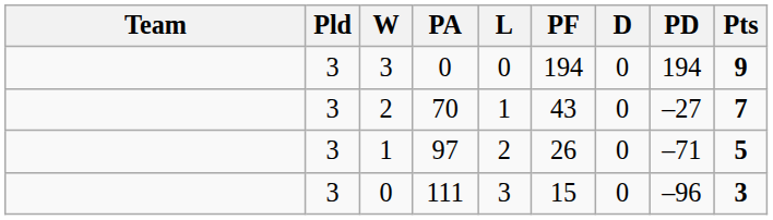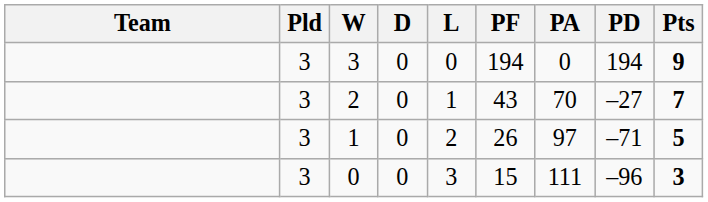columns swapped: D <-> PA
